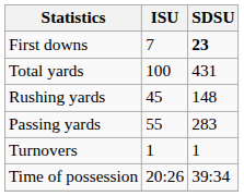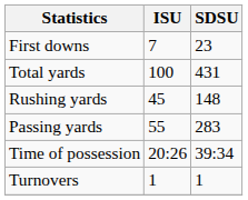First downs | SDSU: bold -> normal
rows swapped: Turnovers <-> Time of possession
